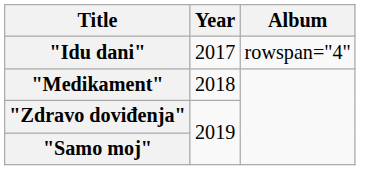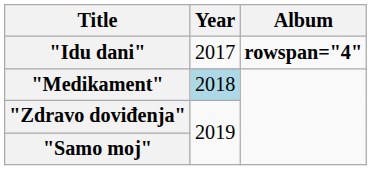"Idu dani" | Album: normal -> bold
"Medikament" | Year: no background -> lightblue background
